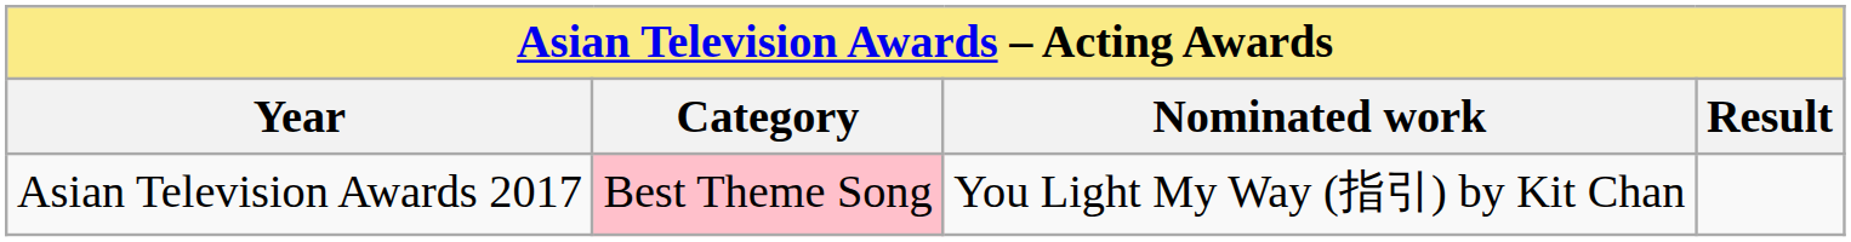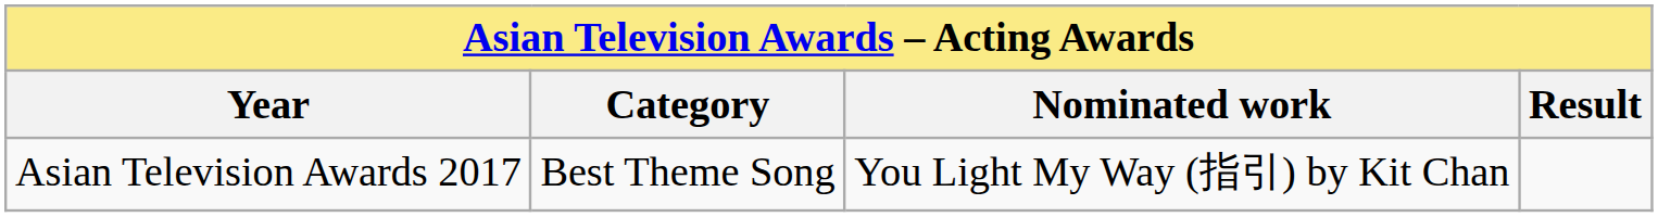Asian Television Awards 2017 | Category: pink background -> no background
